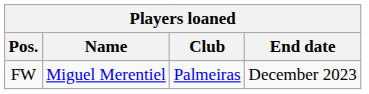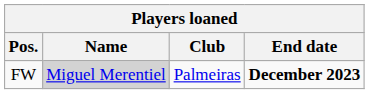FW | Name: no background -> lightgrey background
FW | End date: normal -> bold
